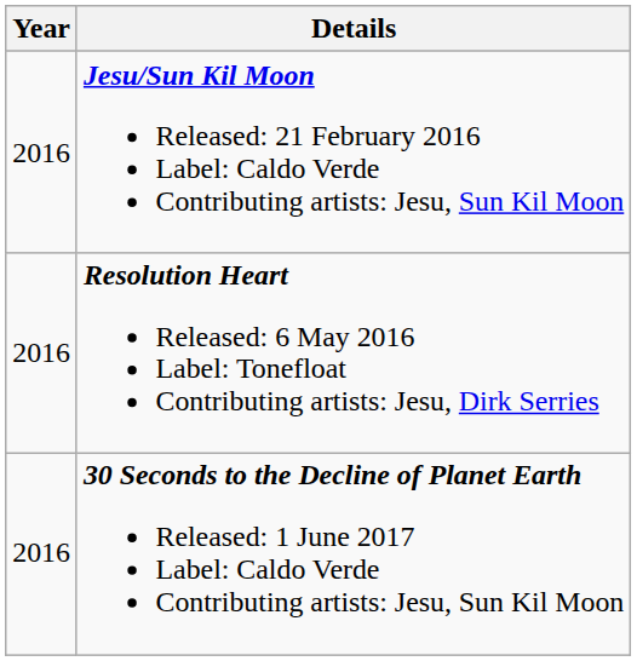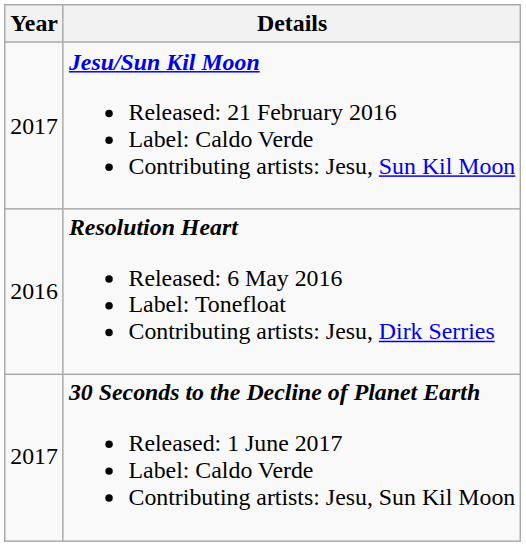row 2 | Year: 2016 -> 2017
row 4 | Year: 2016 -> 2017
